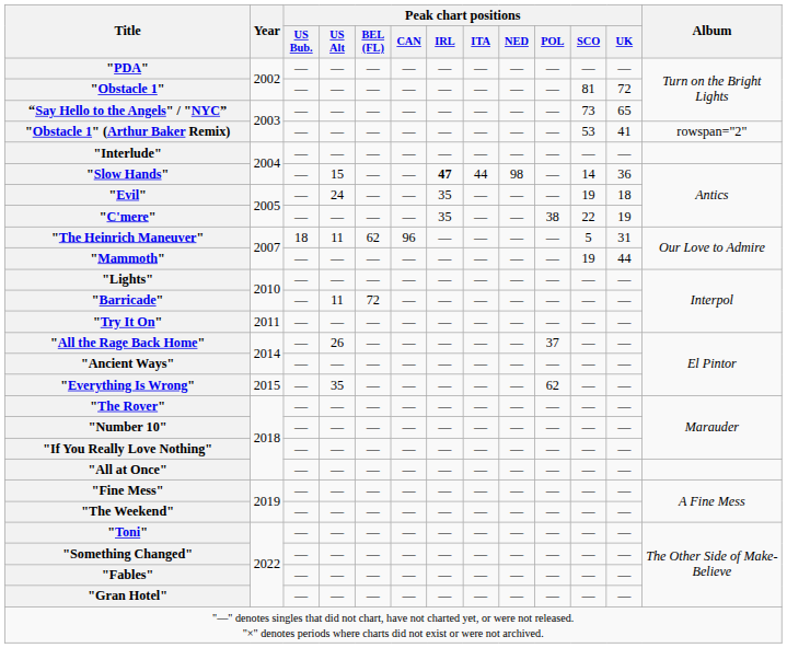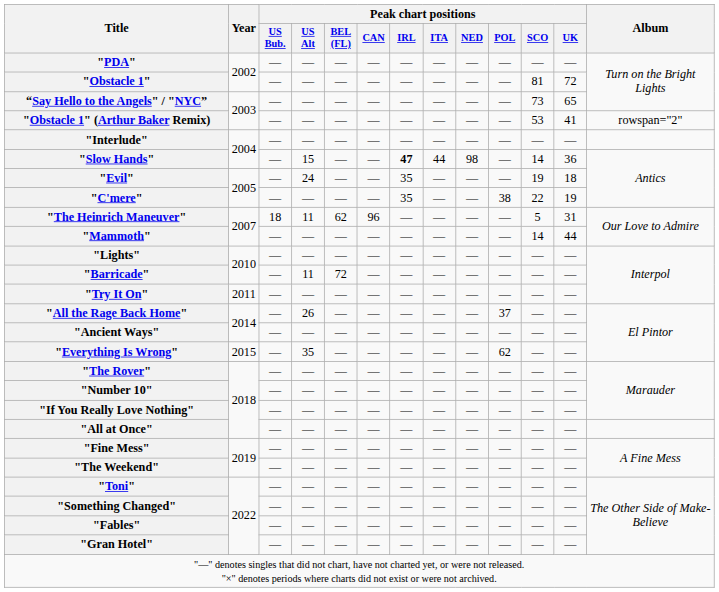"Mammoth" | Peak chart positions / SCO: 19 -> 14
